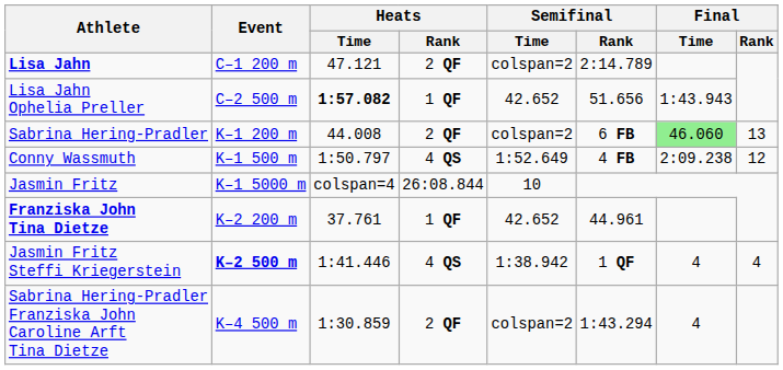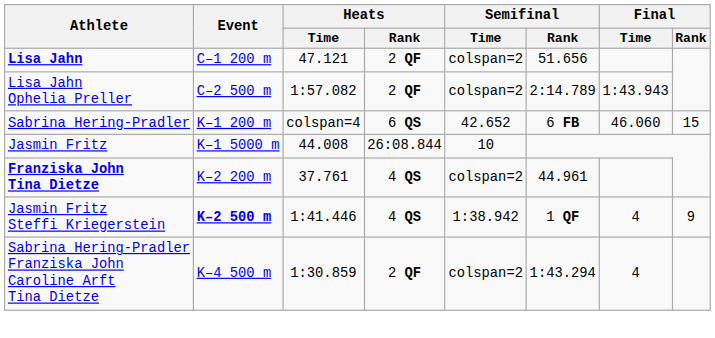Lisa Jahn | Semifinal / Rank: 2:14.789 -> 51.656
Lisa Jahn Ophelia Preller | Heats / Time: bold -> normal
Lisa Jahn Ophelia Preller | Heats / Rank: 1 QF -> 2 QF
Lisa Jahn Ophelia Preller | Semifinal / Time: 42.652 -> colspan=2
Lisa Jahn Ophelia Preller | Semifinal / Rank: 51.656 -> 2:14.789
Sabrina Hering-Pradler | Heats / Time: 44.008 -> colspan=4
Sabrina Hering-Pradler | Heats / Rank: 2 QF -> 6 QS
Sabrina Hering-Pradler | Semifinal / Time: colspan=2 -> 42.652
Sabrina Hering-Pradler | Final / Time: lightgreen background -> no background
Sabrina Hering-Pradler | Final / Rank: 13 -> 15
- row: Conny Wassmuth | K–1 500 m | 1:50.797 | 4 QS | 1:52.649 | 4 FB | 2:09.238 | 12
Jasmin Fritz | Heats / Time: colspan=4 -> 44.008
Franziska John Tina Dietze | Heats / Rank: 1 QF -> 4 QS
Franziska John Tina Dietze | Semifinal / Time: 42.652 -> colspan=2
Jasmin Fritz Steffi Kriegerstein | Final / Rank: 4 -> 9
